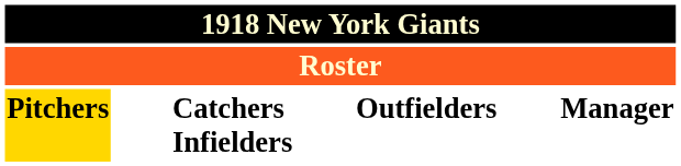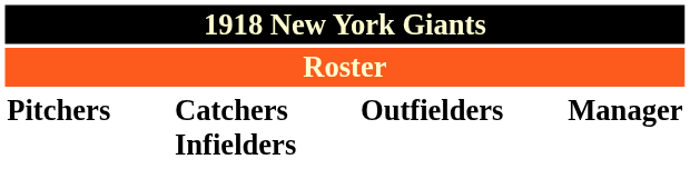Pitchers | column 1: gold background -> no background
